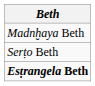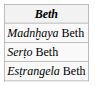row 4 | column 1: bold -> normal
